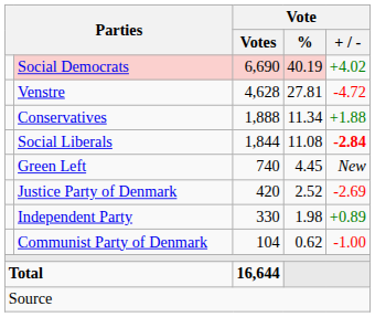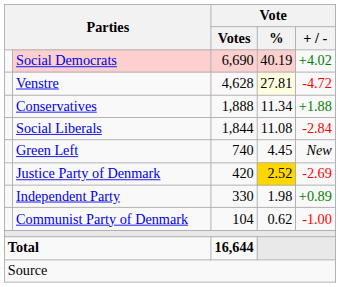Venstre | Vote / %: no background -> lightyellow background
Social Liberals | Vote / + / -: bold -> normal
Justice Party of Denmark | Vote / %: no background -> gold background
